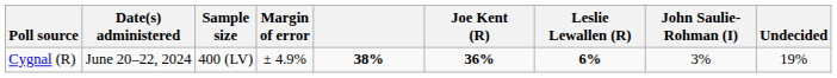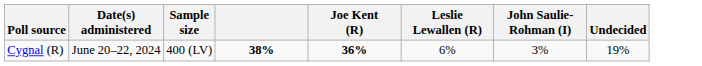- column: Margin of error | ± 4.9%
Cygnal (R) | Leslie Lewallen (R): bold -> normal
